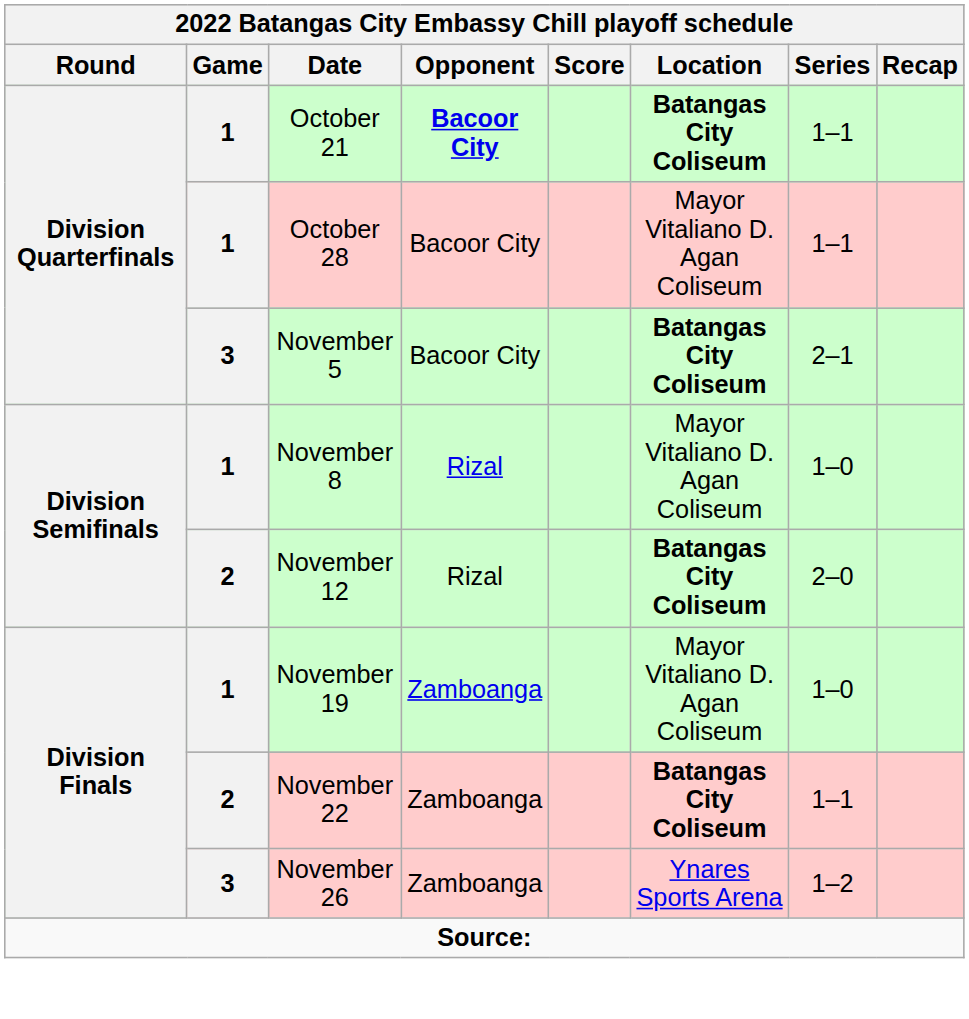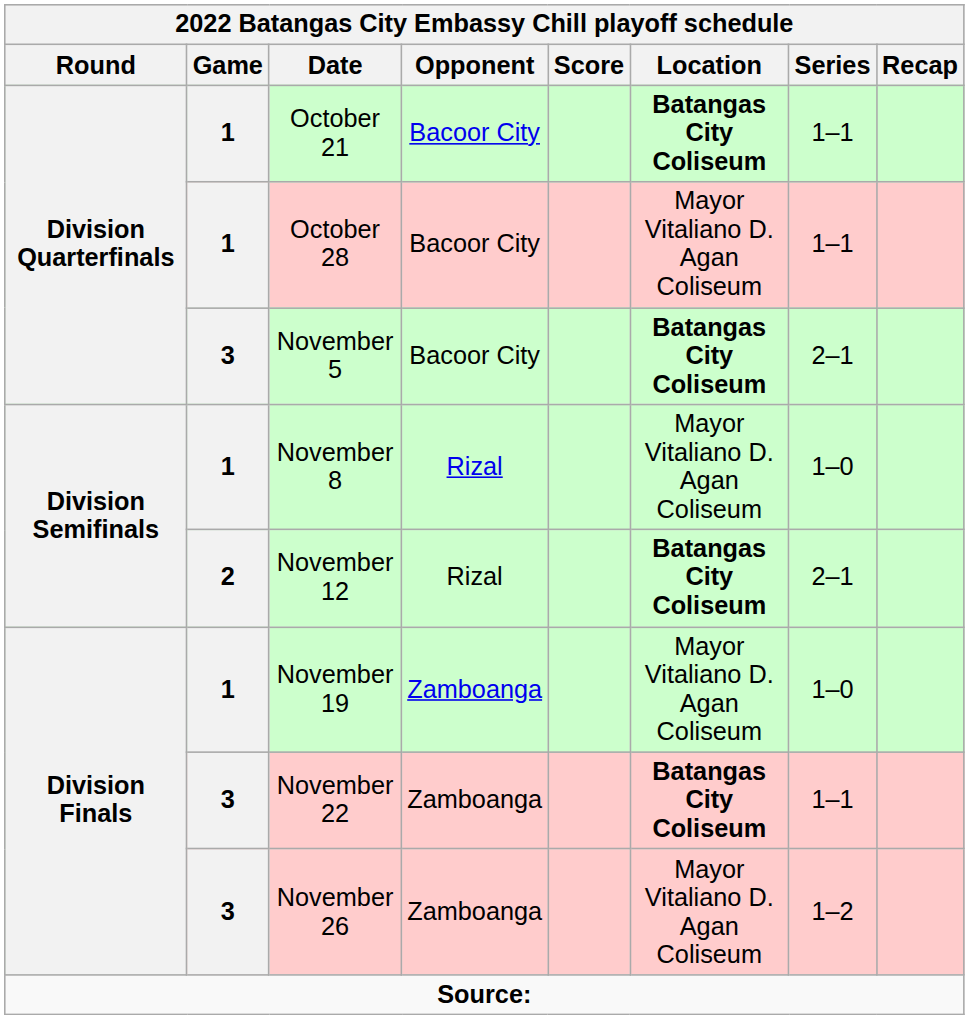October 21 | Opponent: bold -> normal
November 12 | Series: 2–0 -> 2–1
November 22 | Game: 2 -> 3
November 26 | Location: Ynares Sports Arena -> Mayor Vitaliano D. Agan Coliseum
